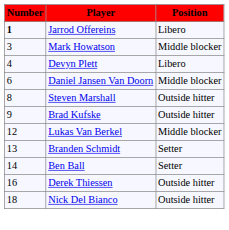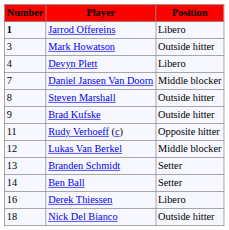Mark Howatson | Position: Middle blocker -> Outside hitter
Daniel Jansen Van Doorn | Number: 6 -> 7
+ row: 11 | Rudy Verhoeff (c) | Opposite hitter
Derek Thiessen | Position: Outside hitter -> Libero
